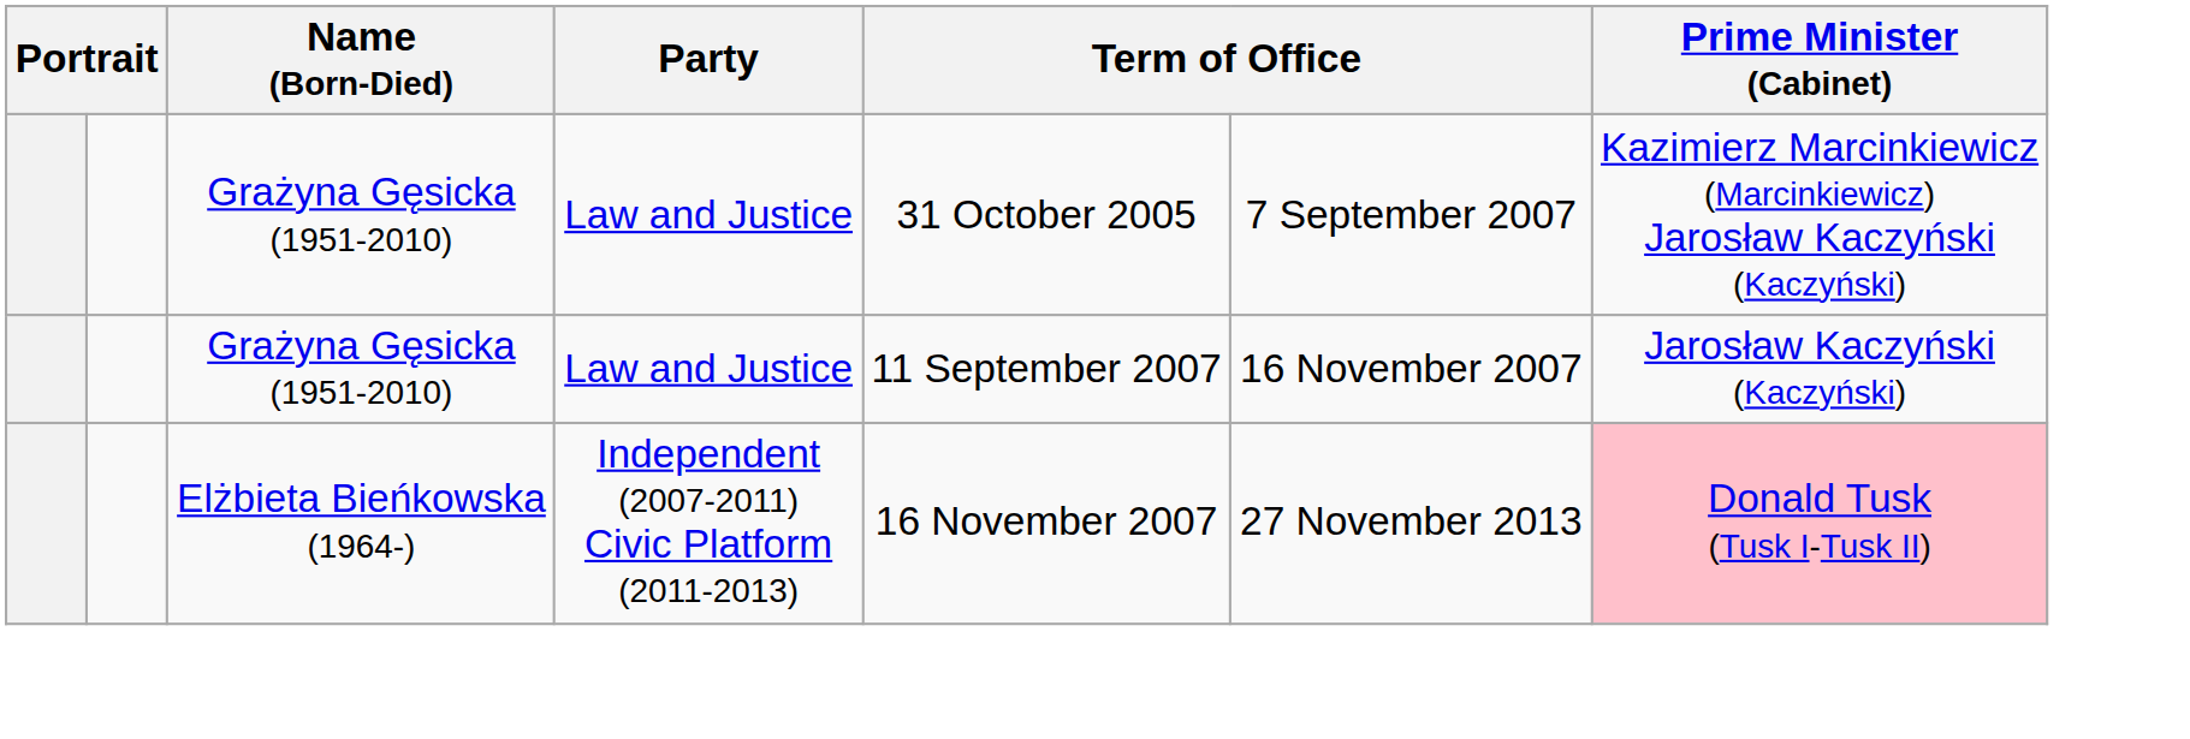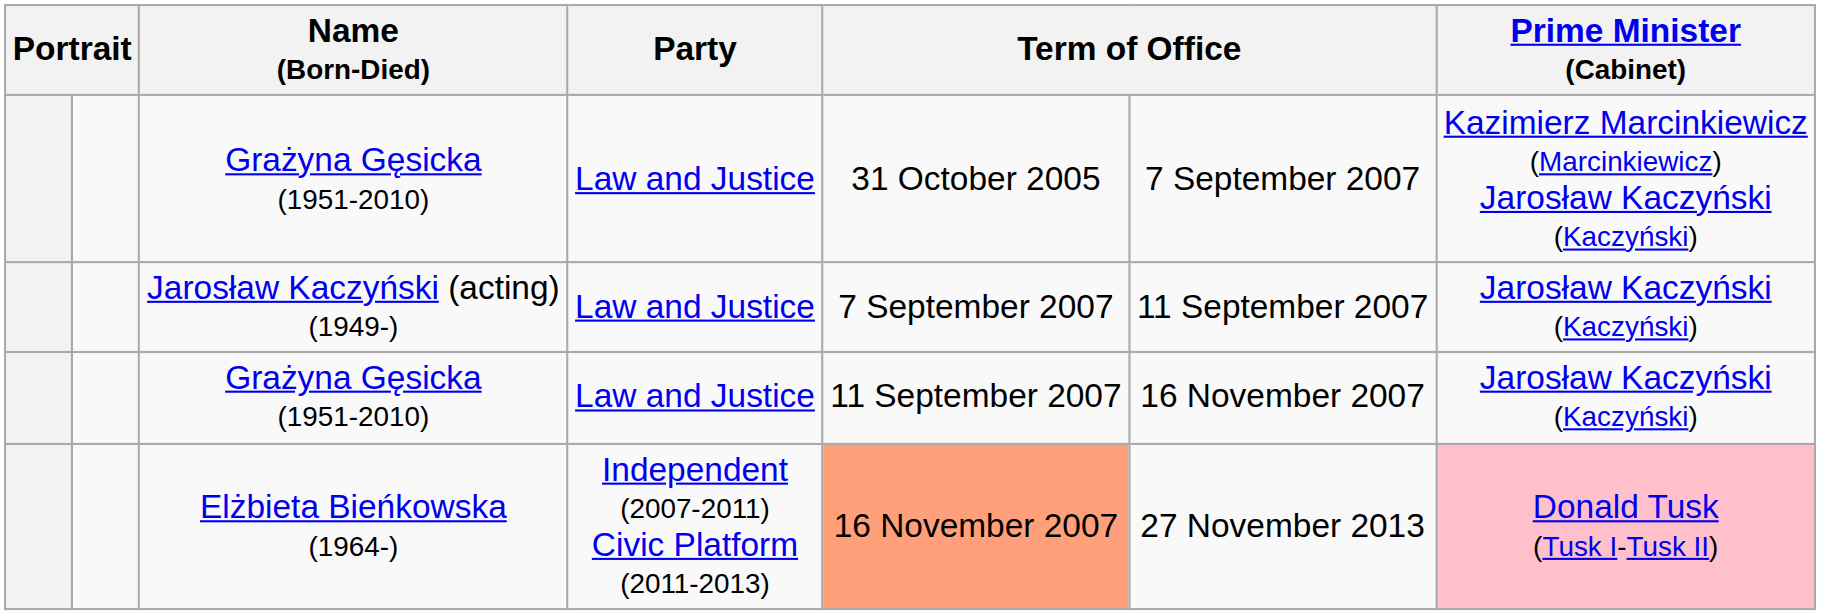+ row: Jarosław Kaczyński (acting) (1949-) | Law and Justice | 7 September 2007 | 11 September 2007 | Jarosław Kaczyński (Kaczyński)
Elżbieta Bieńkowska (1964-) | column 5: no background -> lightsalmon background
